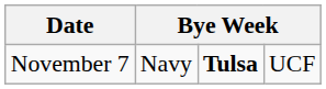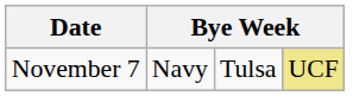November 7 | column 3: bold -> normal
November 7 | column 4: no background -> khaki background
